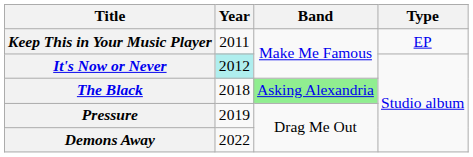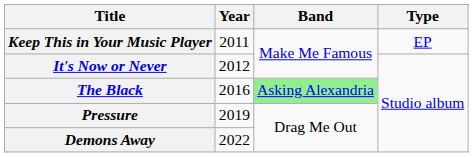It's Now or Never | Year: paleturquoise background -> no background
The Black | Year: 2018 -> 2016
